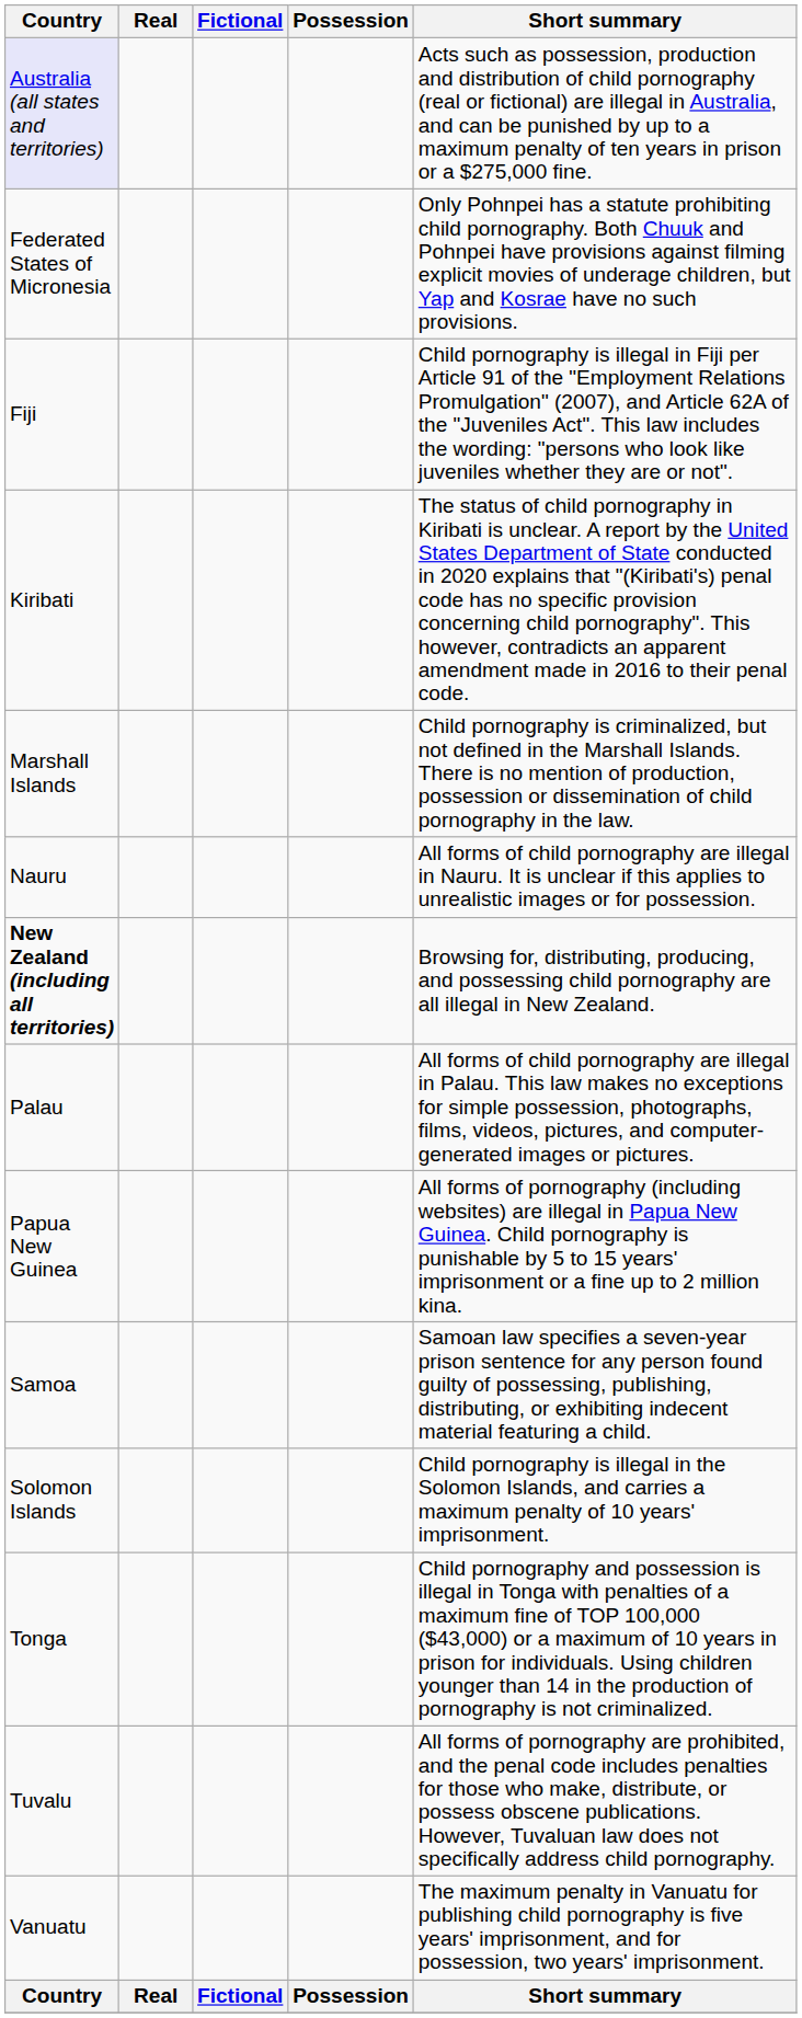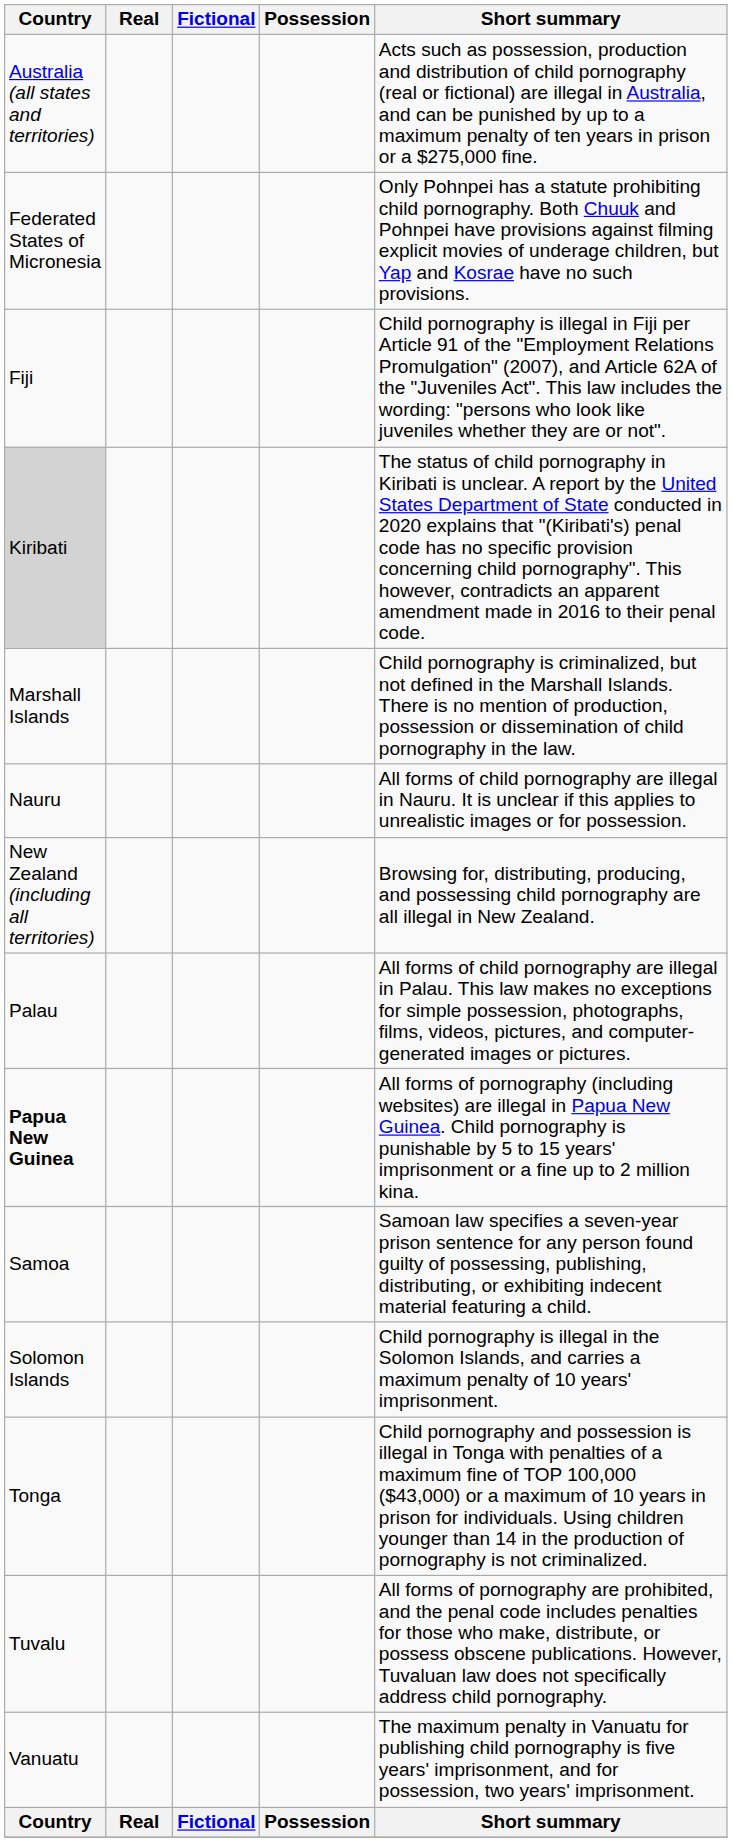Australia (all states and territories) | Country: lavender background -> no background
Kiribati | Country: no background -> lightgrey background
New Zealand (including all territories) | Country: bold -> normal
Papua New Guinea | Country: normal -> bold
